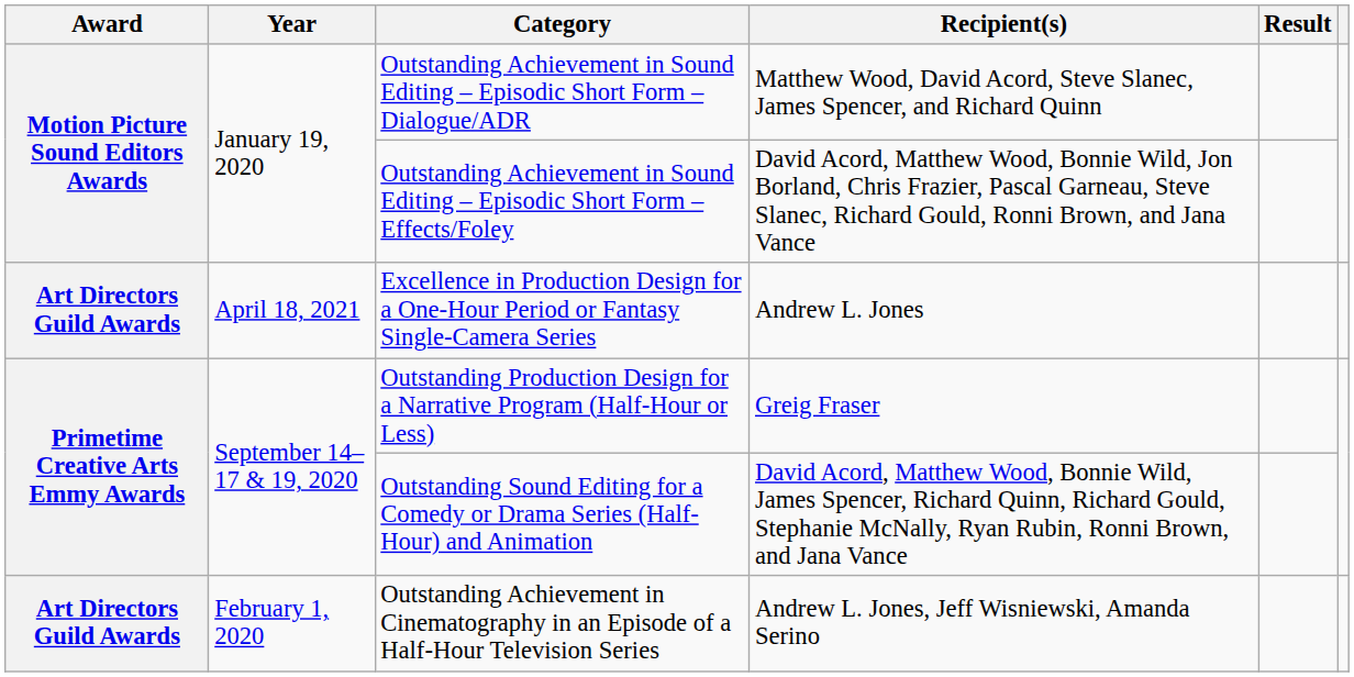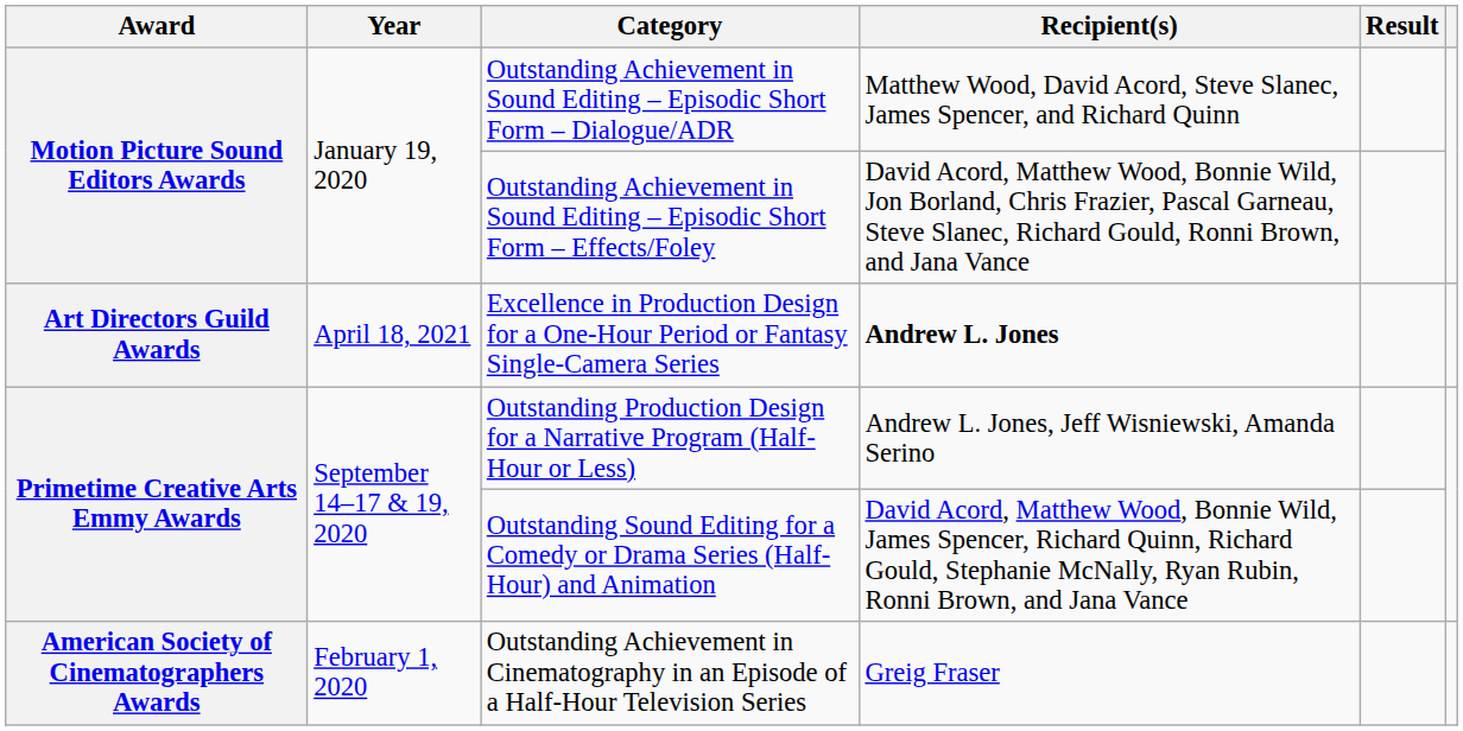row 4 | Recipient(s): normal -> bold
row 5 | Recipient(s): Greig Fraser -> Andrew L. Jones, Jeff Wisniewski, Amanda Serino
row 7 | Award: Art Directors Guild Awards -> American Society of Cinematographers Awards
row 7 | Recipient(s): Andrew L. Jones, Jeff Wisniewski, Amanda Serino -> Greig Fraser
